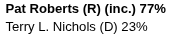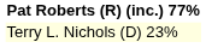row 2 | column 1: no background -> lightyellow background
